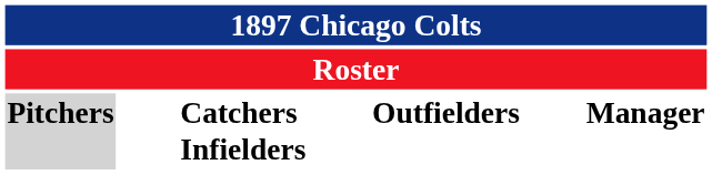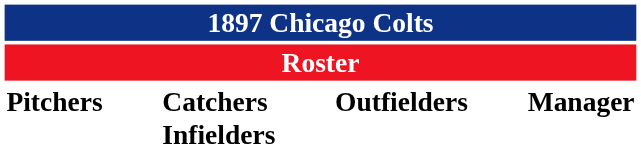Pitchers | column 1: lightgrey background -> no background
